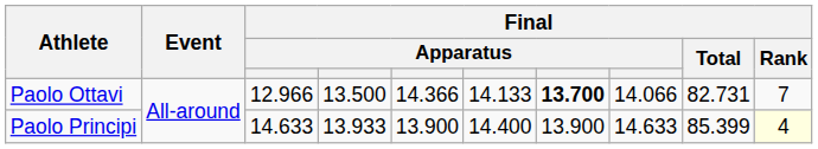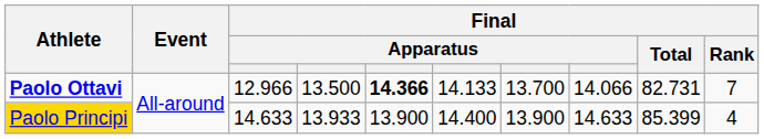row 4 | Athlete: normal -> bold
row 4 | column 5: normal -> bold
row 4 | column 7: bold -> normal
row 5 | Athlete: no background -> gold background
row 5 | Final / Rank: lightyellow background -> no background
